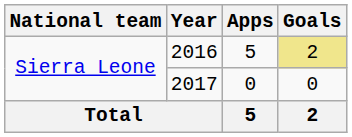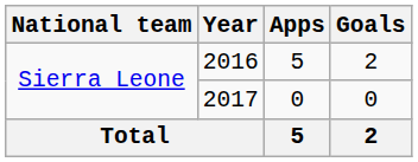2016 | Goals: khaki background -> no background
